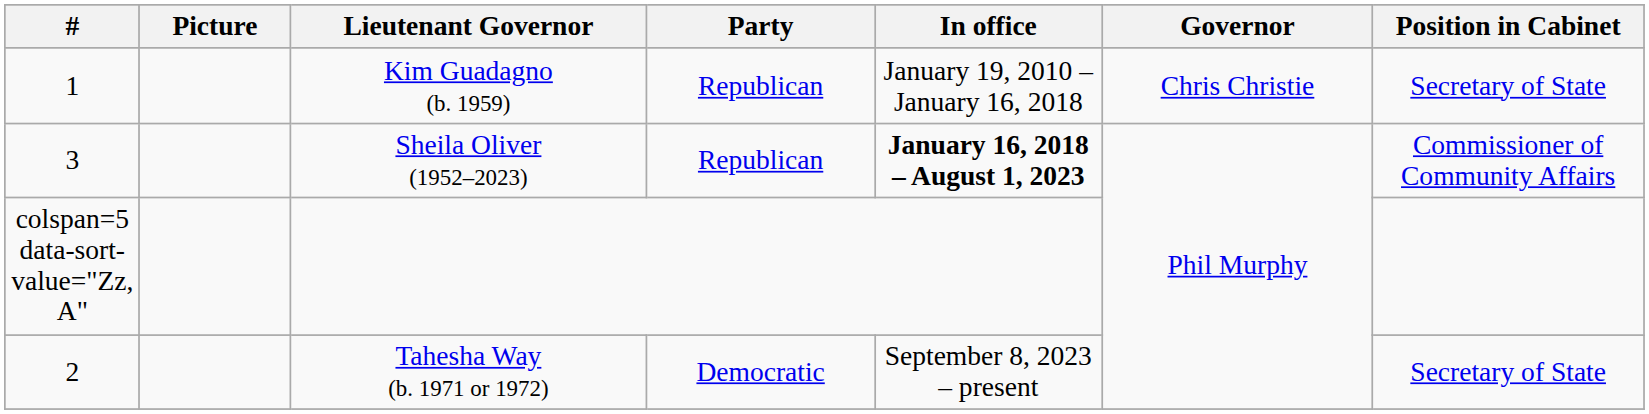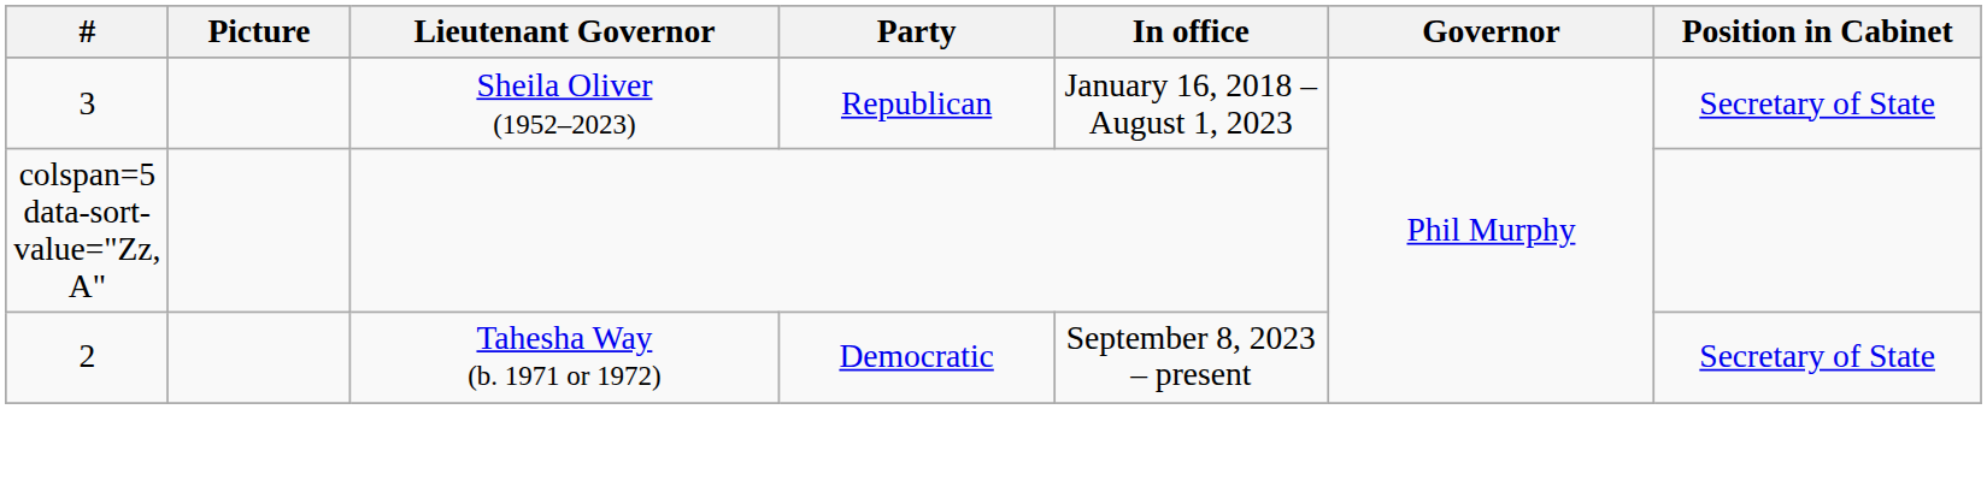- row: 1 | Kim Guadagno (b. 1959) | Republican | January 19, 2010 – January 16, 2018 | Chris Christie | Secretary of State
Sheila Oliver (1952–2023) | In office: bold -> normal
Sheila Oliver (1952–2023) | Position in Cabinet: Commissioner of Community Affairs -> Secretary of State
